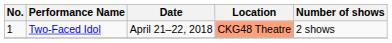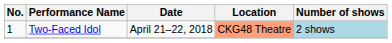Two-Faced Idol | Number of shows: no background -> lightblue background
